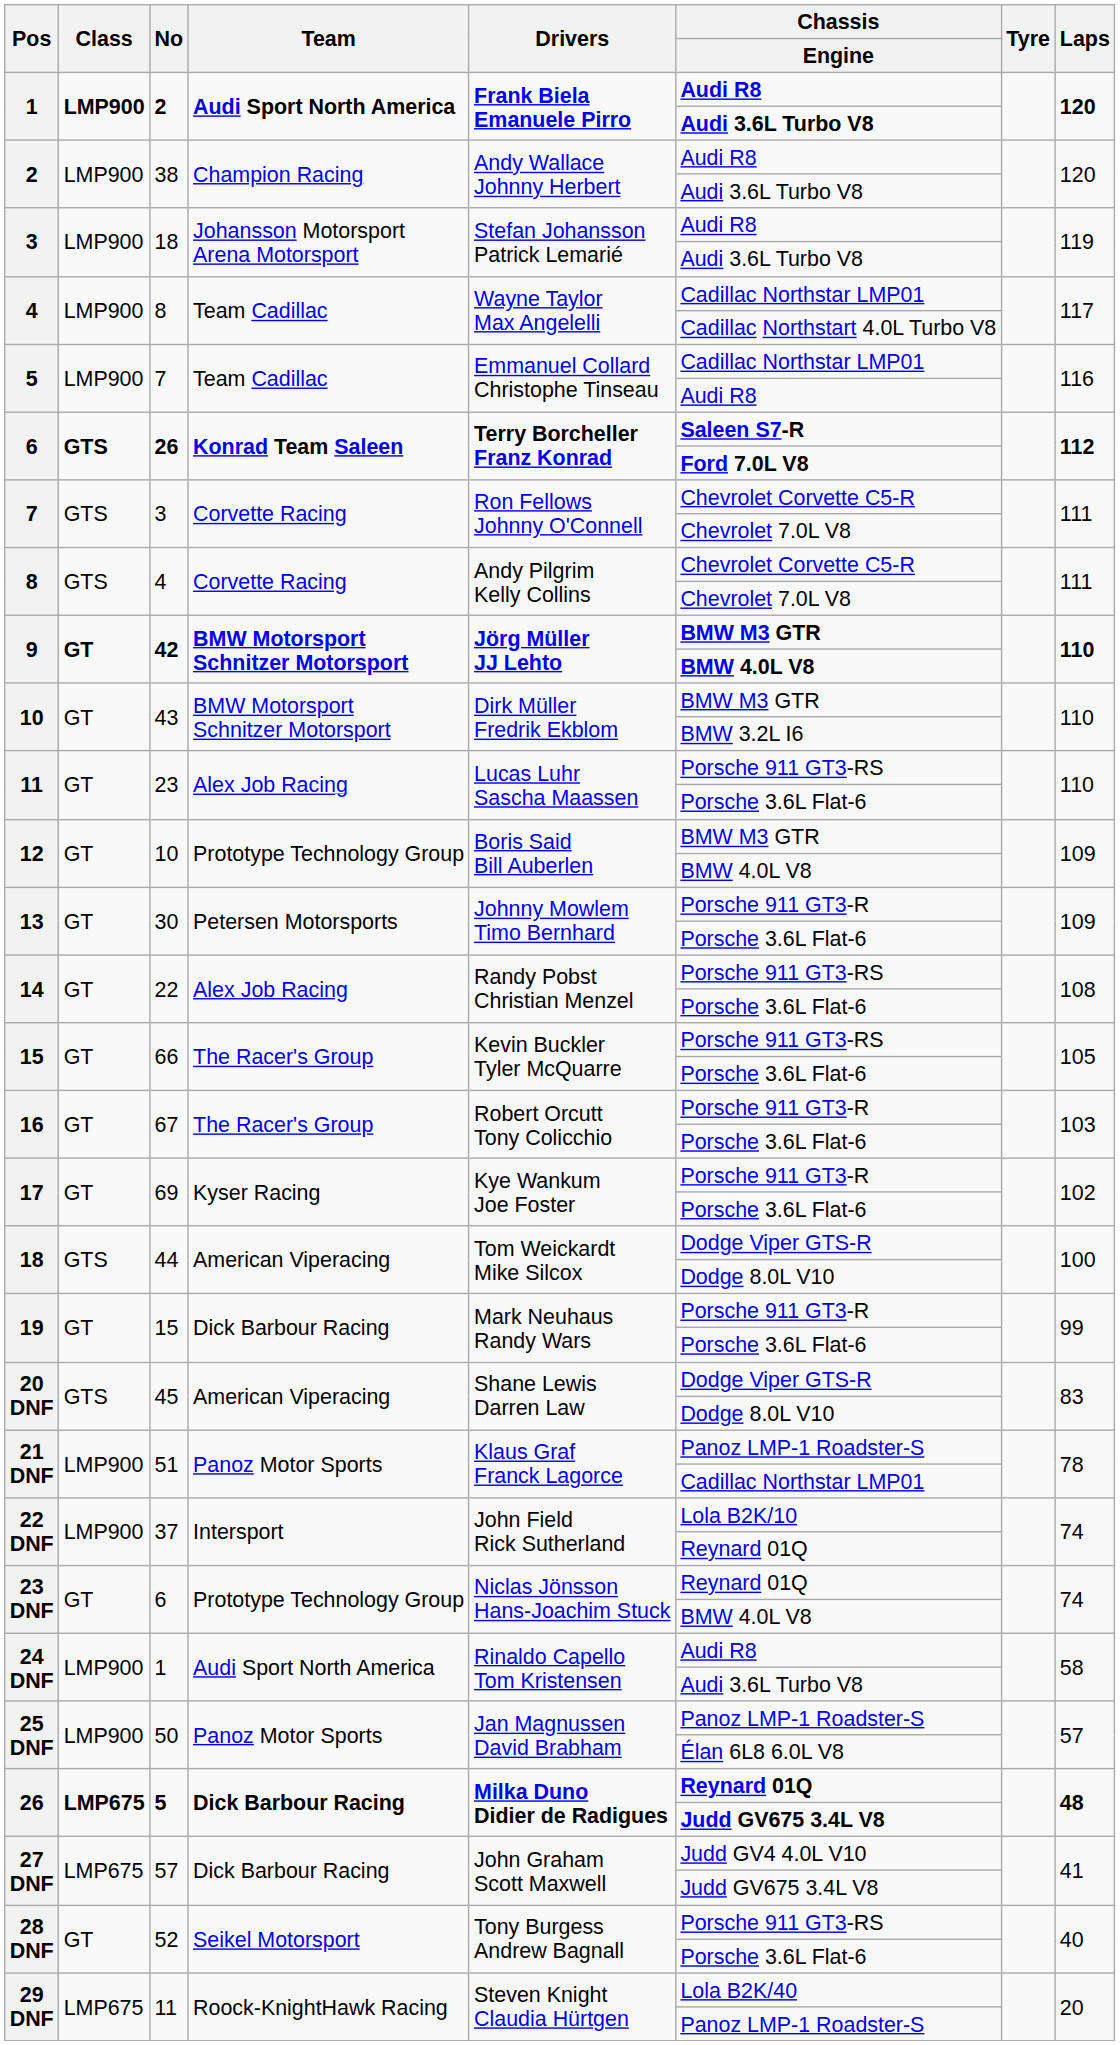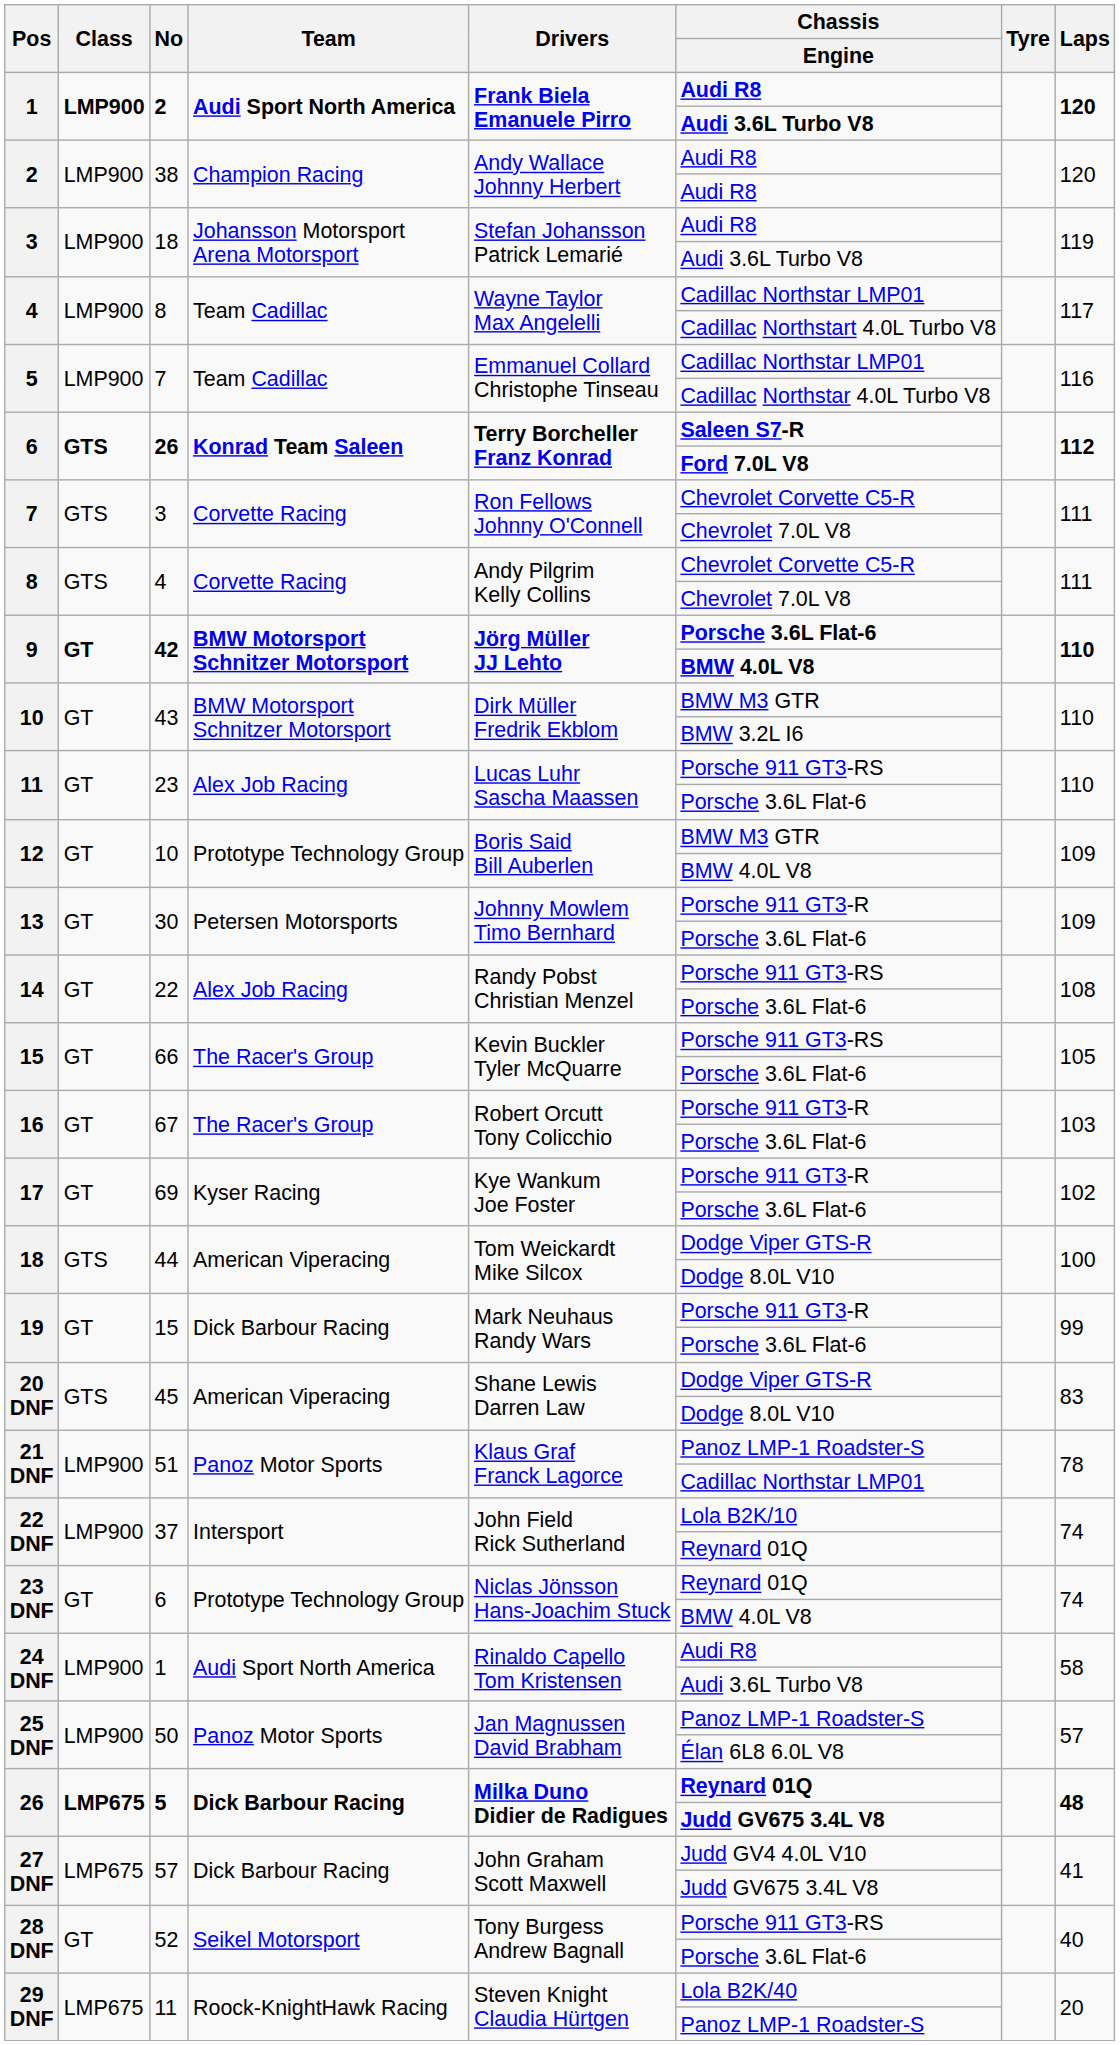row 6 | Chassis / Engine: Audi 3.6L Turbo V8 -> Audi R8
row 12 | Chassis / Engine: Audi R8 -> Cadillac Northstar 4.0L Turbo V8
row 19 | Chassis / Engine: BMW M3 GTR -> Porsche 3.6L Flat-6
